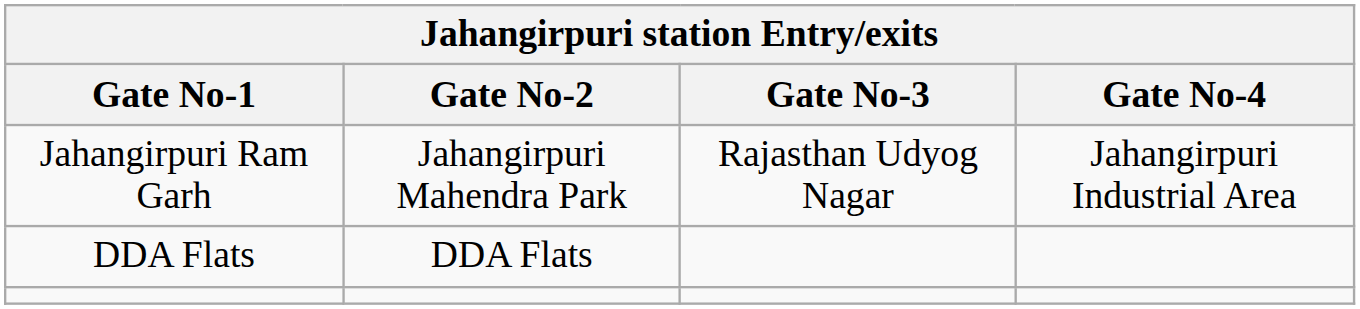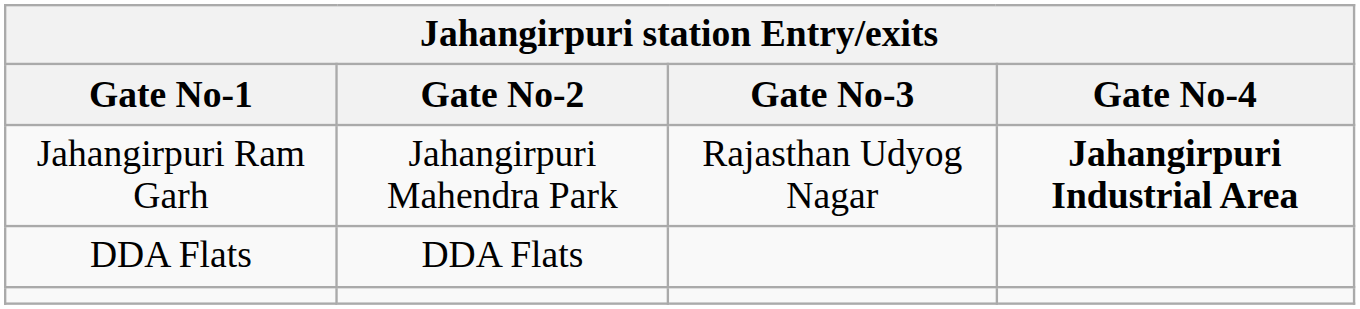Jahangirpuri Ram Garh | Gate No-4: normal -> bold
